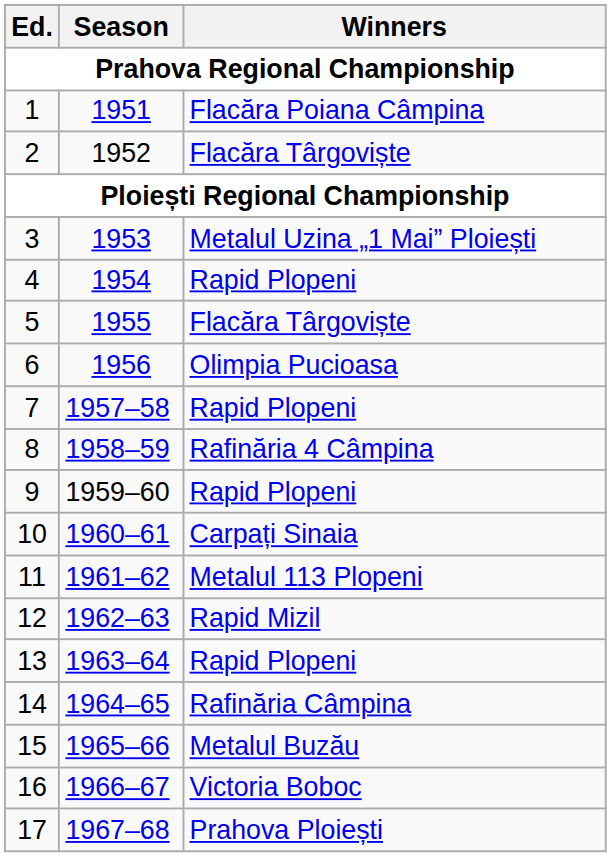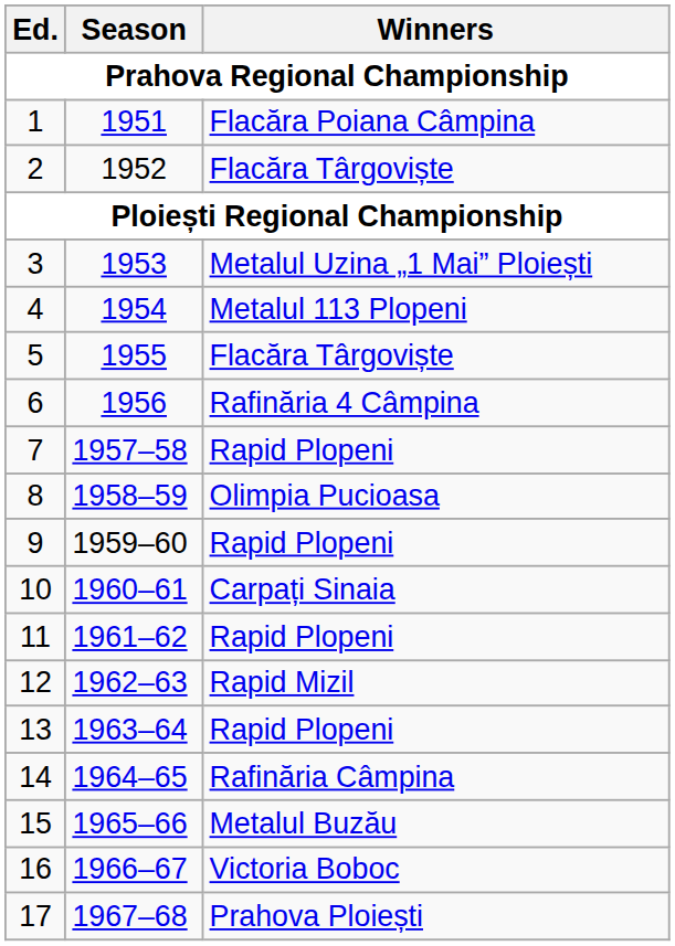4 | Winners: Rapid Plopeni -> Metalul 113 Plopeni
6 | Winners: Olimpia Pucioasa -> Rafinăria 4 Câmpina
8 | Winners: Rafinăria 4 Câmpina -> Olimpia Pucioasa
11 | Winners: Metalul 113 Plopeni -> Rapid Plopeni
